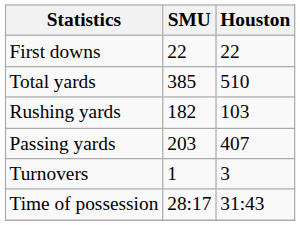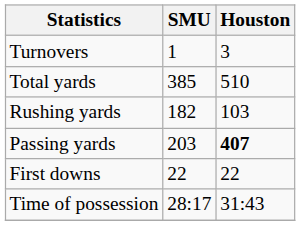rows swapped: First downs <-> Turnovers
Passing yards | Houston: normal -> bold
